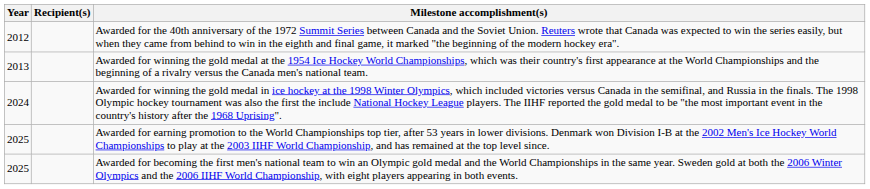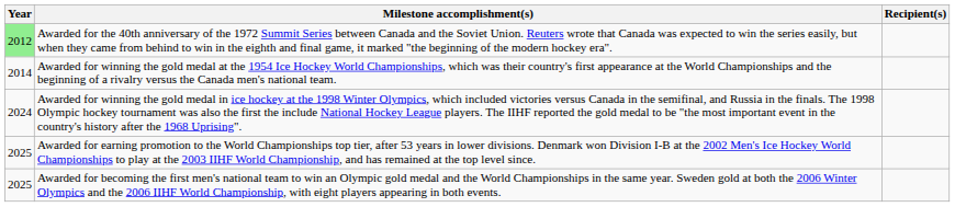columns swapped: Recipient(s) <-> Milestone accomplishment(s)
row 2 | Year: no background -> lightgreen background
row 3 | Year: 2013 -> 2014
